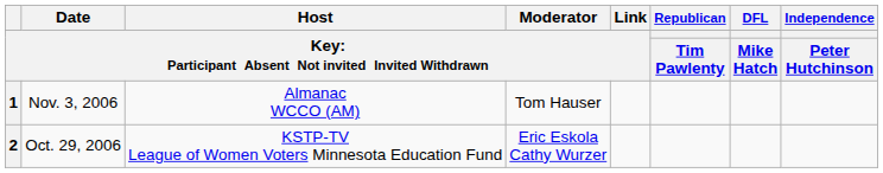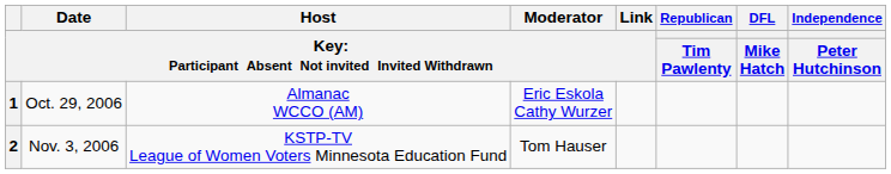1 | column 2: Nov. 3, 2006 -> Oct. 29, 2006
1 | column 4: Tom Hauser -> Eric Eskola Cathy Wurzer
2 | column 2: Oct. 29, 2006 -> Nov. 3, 2006
2 | column 4: Eric Eskola Cathy Wurzer -> Tom Hauser
